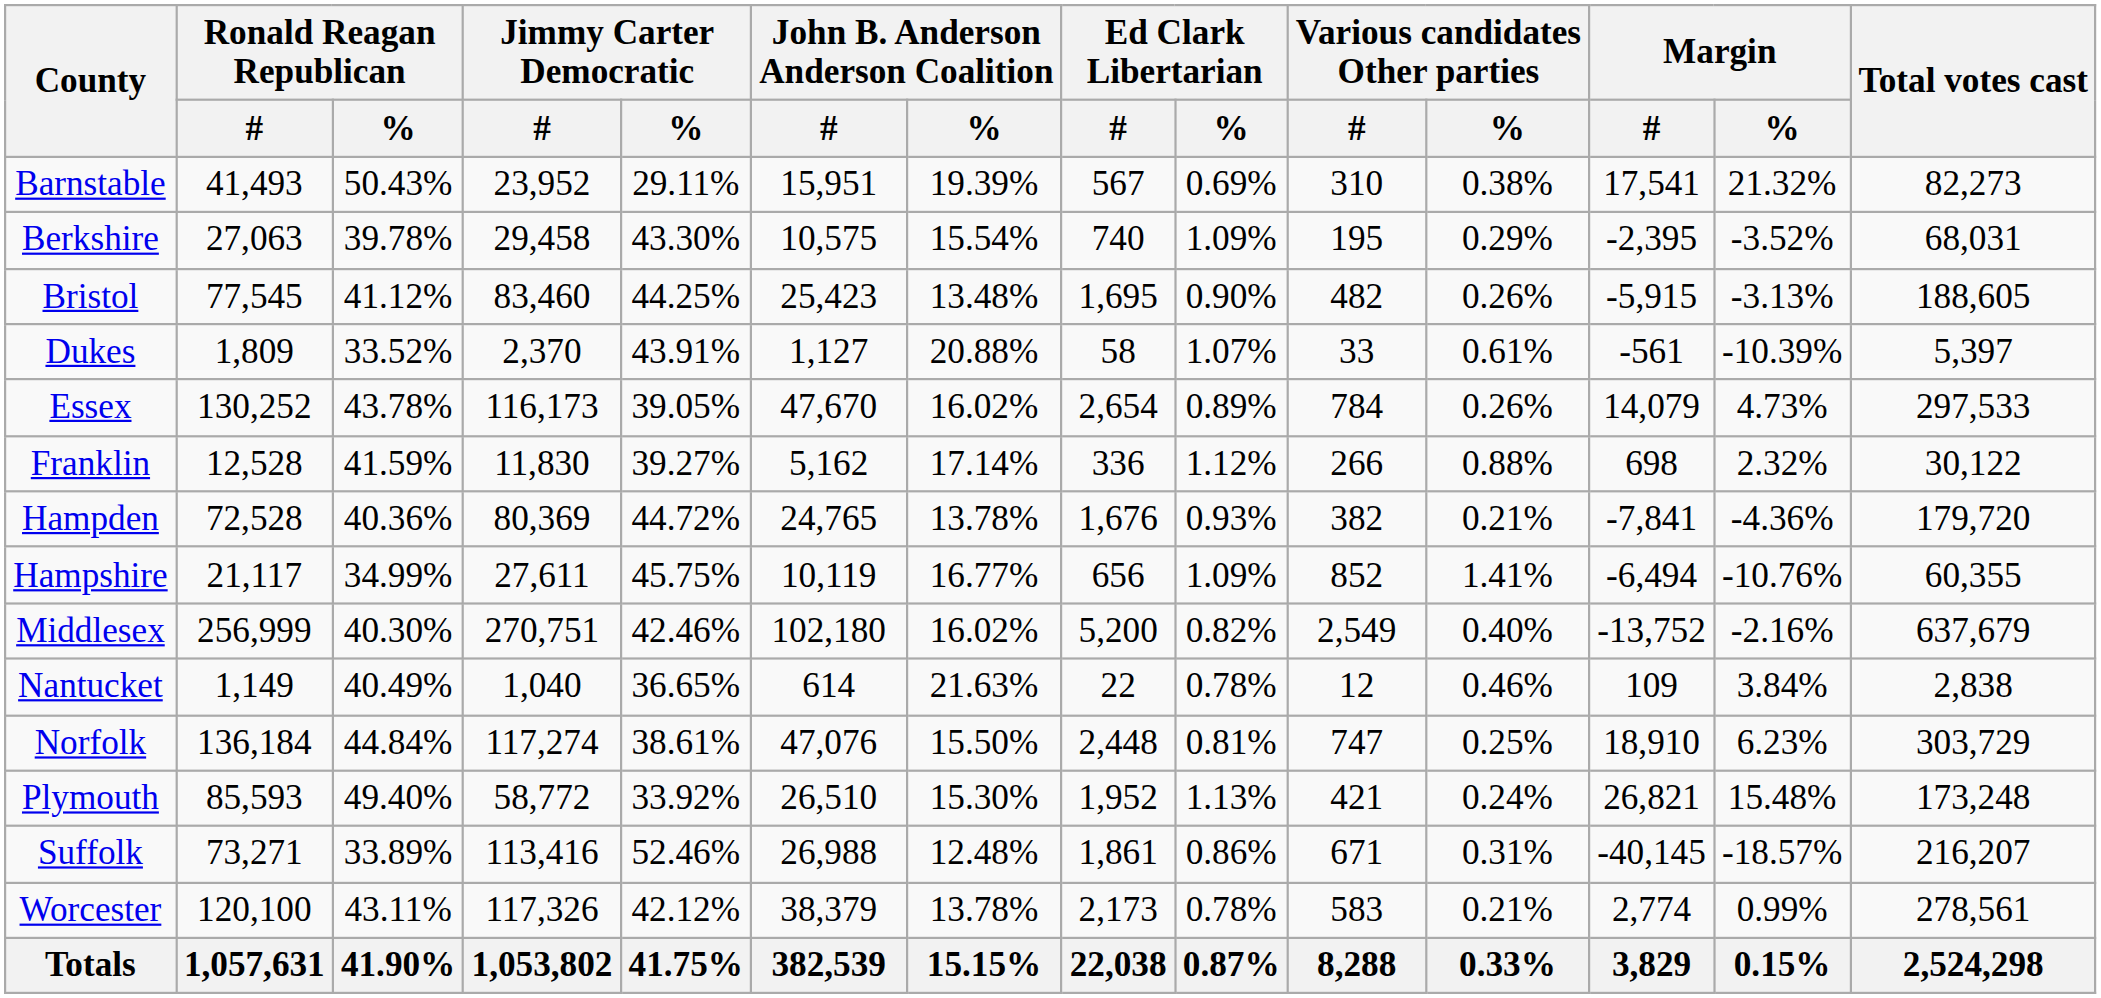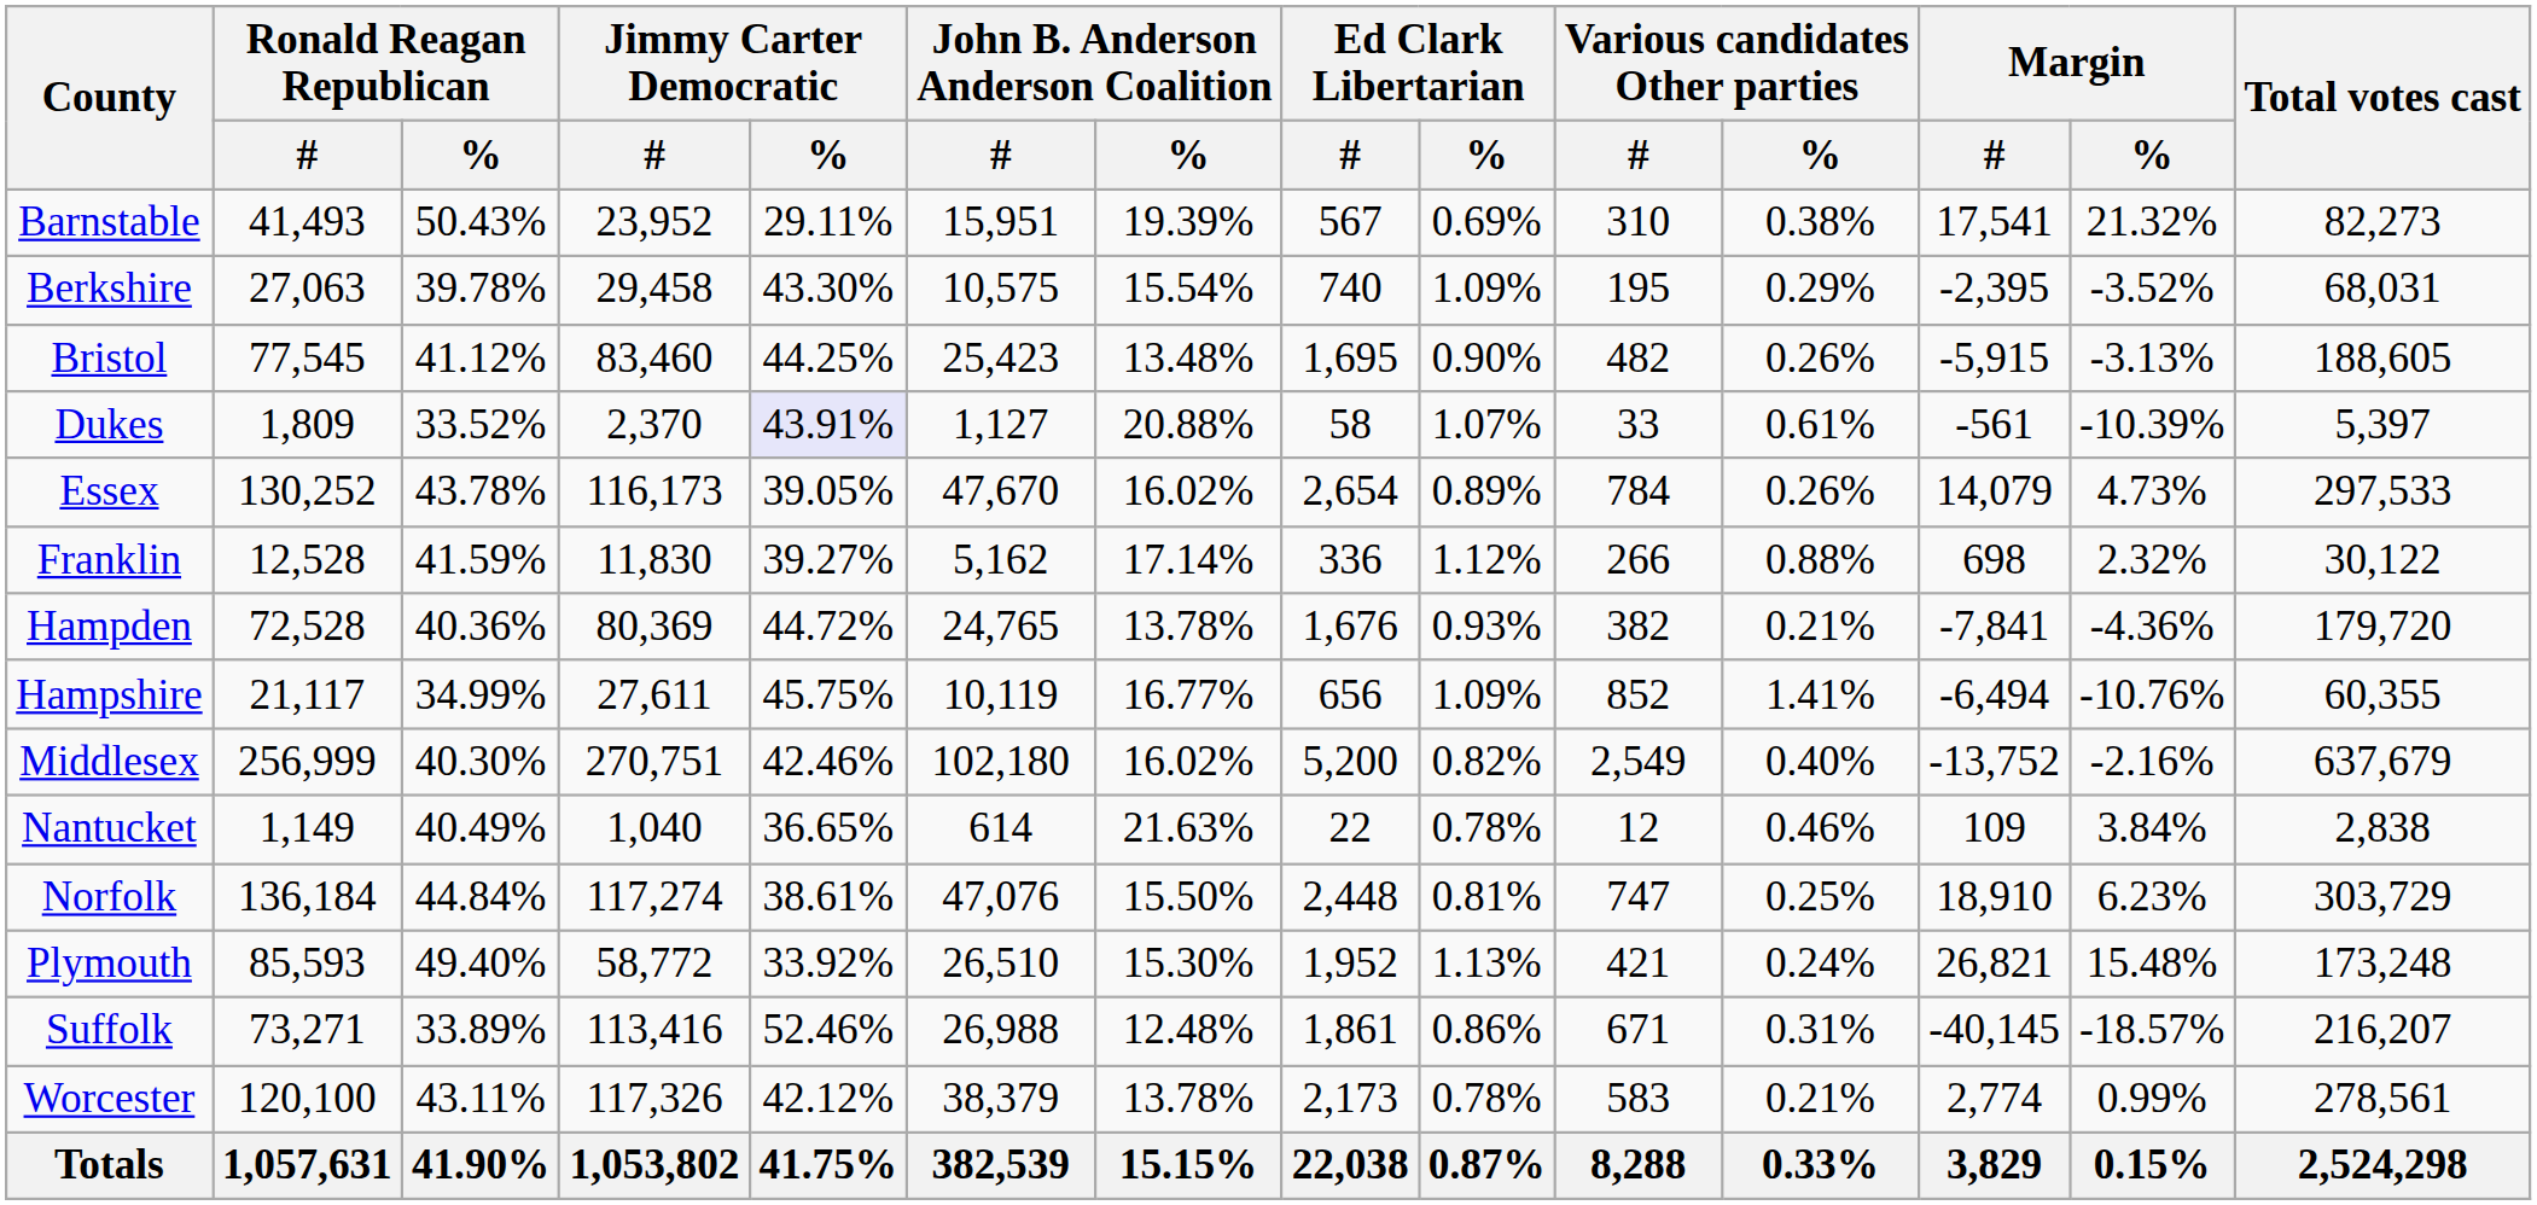Dukes | Jimmy Carter Democratic / %: no background -> lavender background
